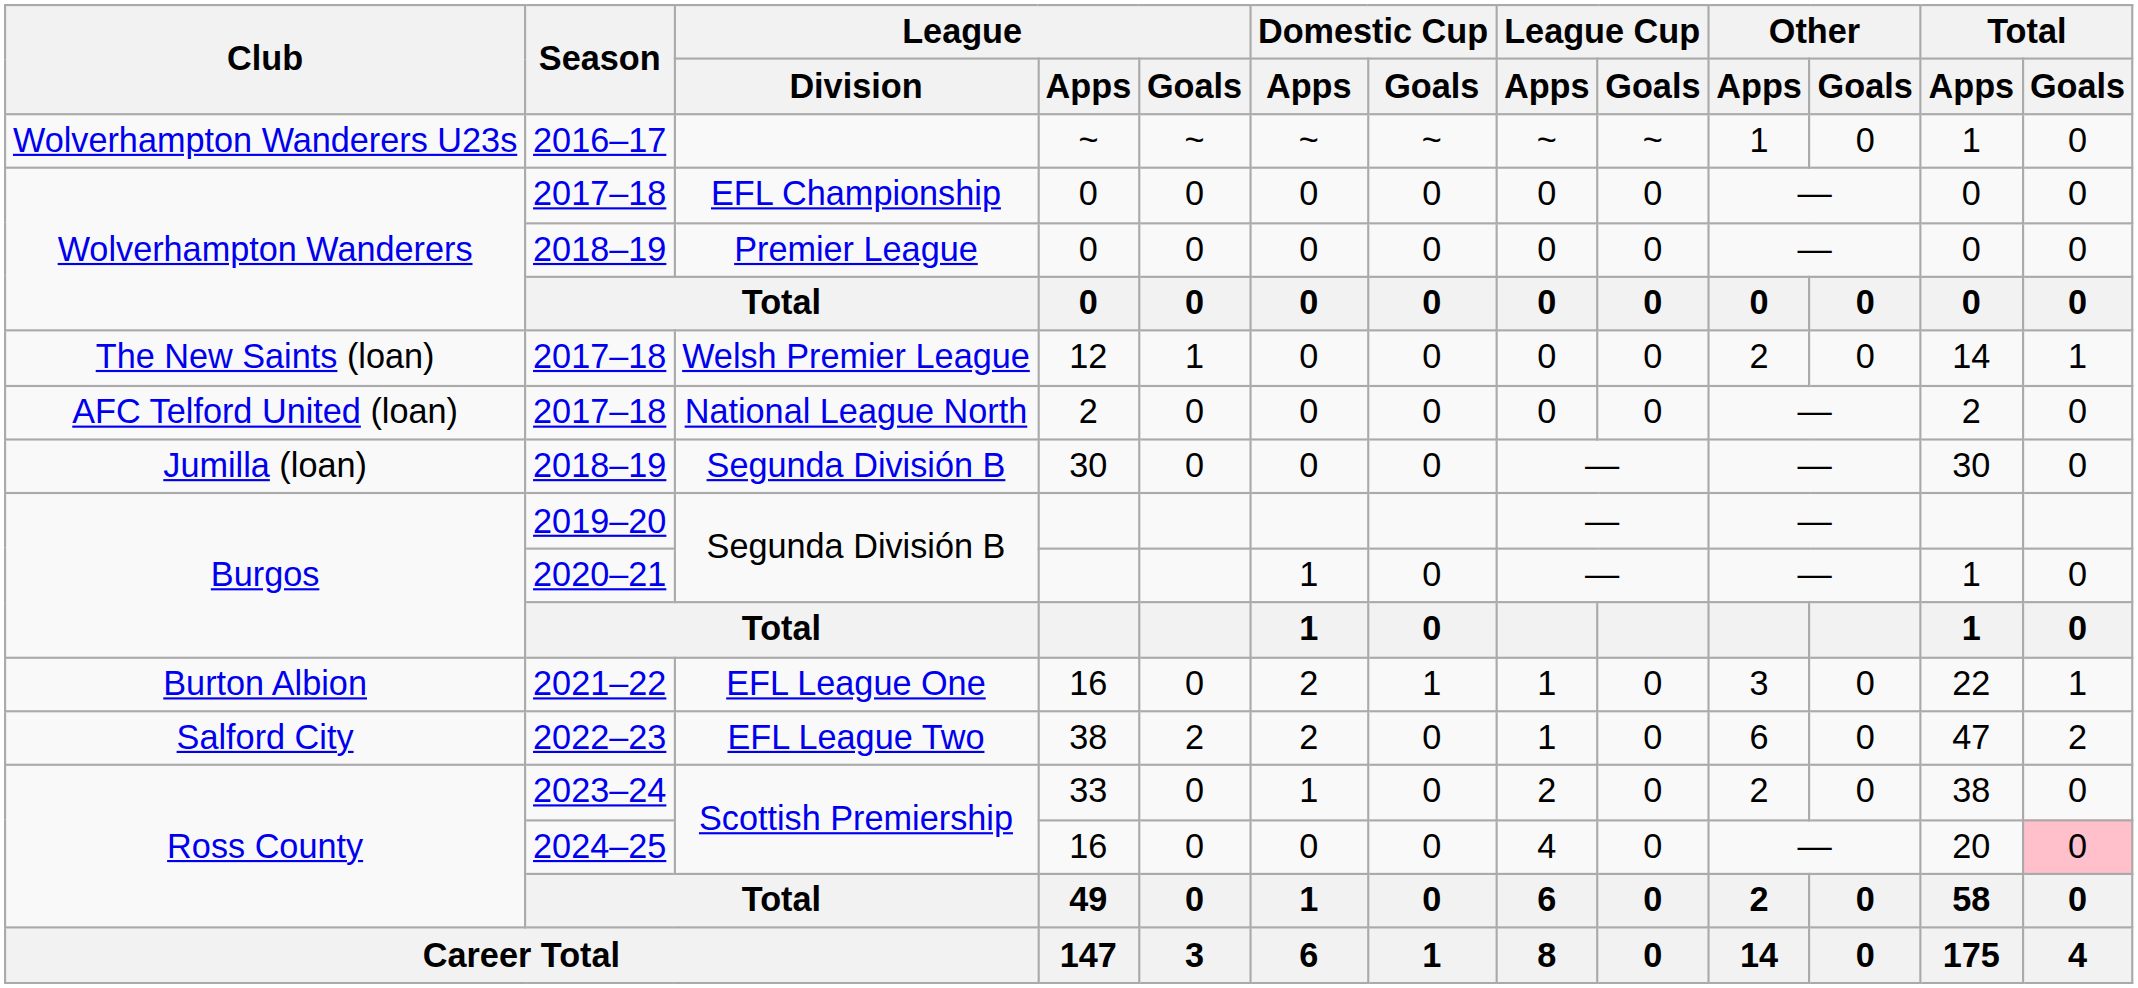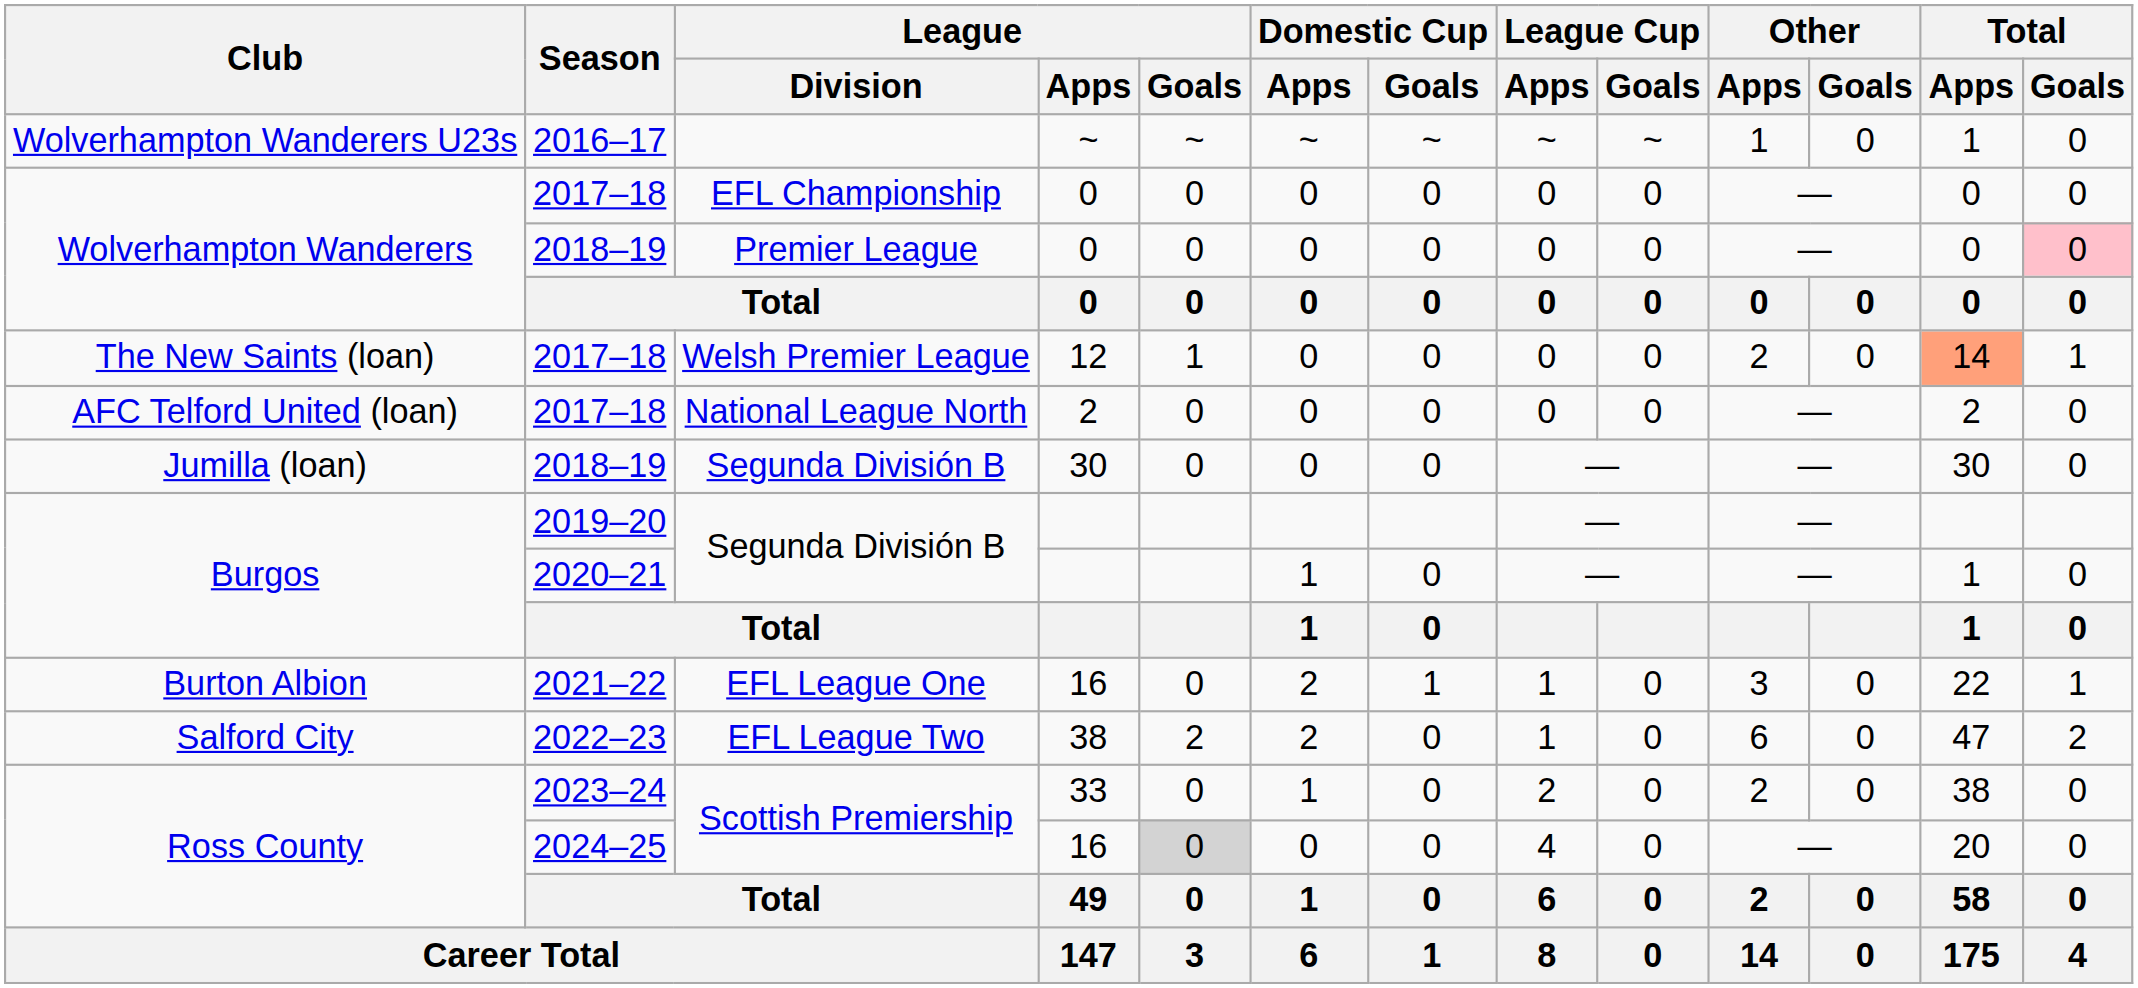Wolverhampton Wanderers / 2018–19 | Total / Goals: no background -> pink background
The New Saints (loan) | Total / Apps: no background -> lightsalmon background
Ross County / 2024–25 | League / Goals: no background -> lightgrey background
Ross County / 2024–25 | Total / Goals: pink background -> no background
